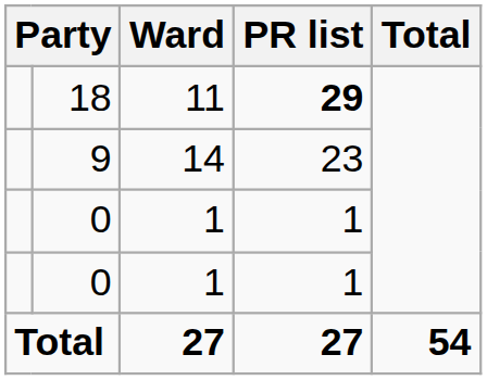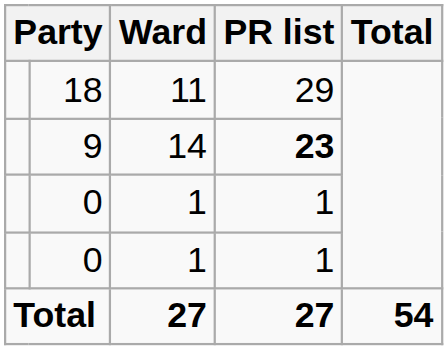18 | PR list: bold -> normal
9 | PR list: normal -> bold
